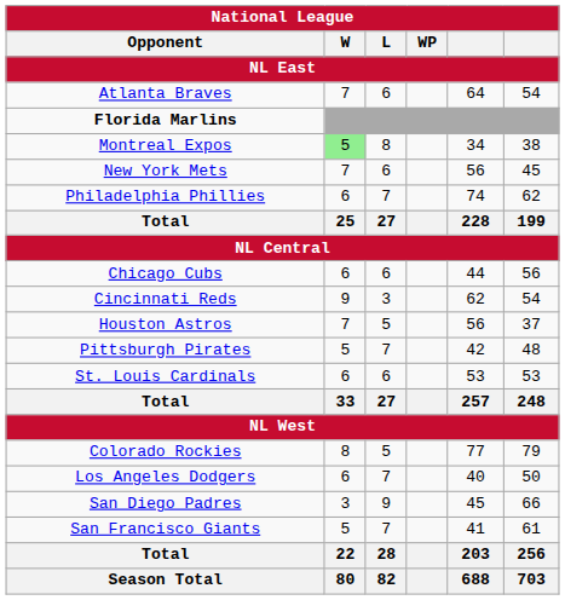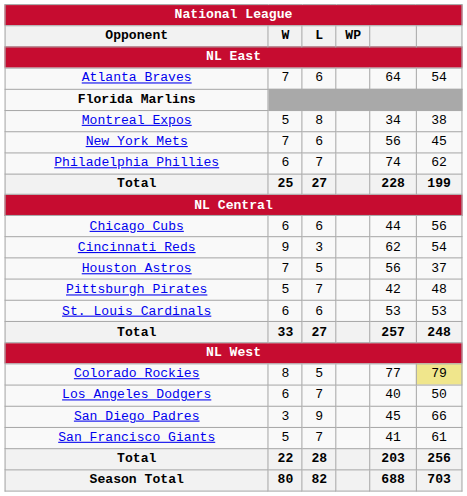Montreal Expos | W: lightgreen background -> no background
Colorado Rockies | column 6: no background -> khaki background
